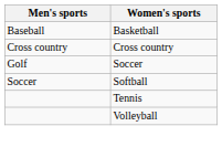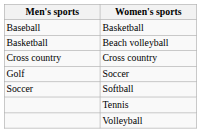+ row: Basketball | Beach volleyball
